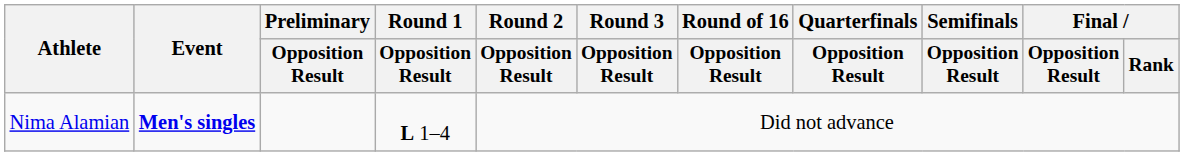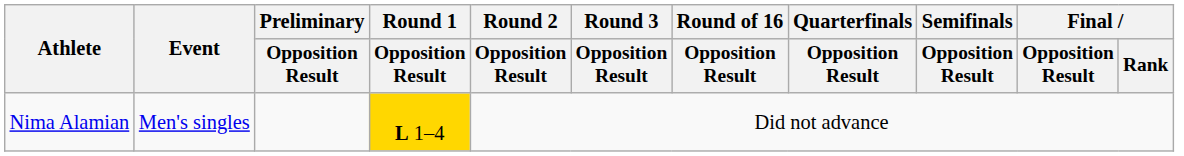Nima Alamian | Event: bold -> normal
Nima Alamian | Round 1 / Opposition Result: no background -> gold background
